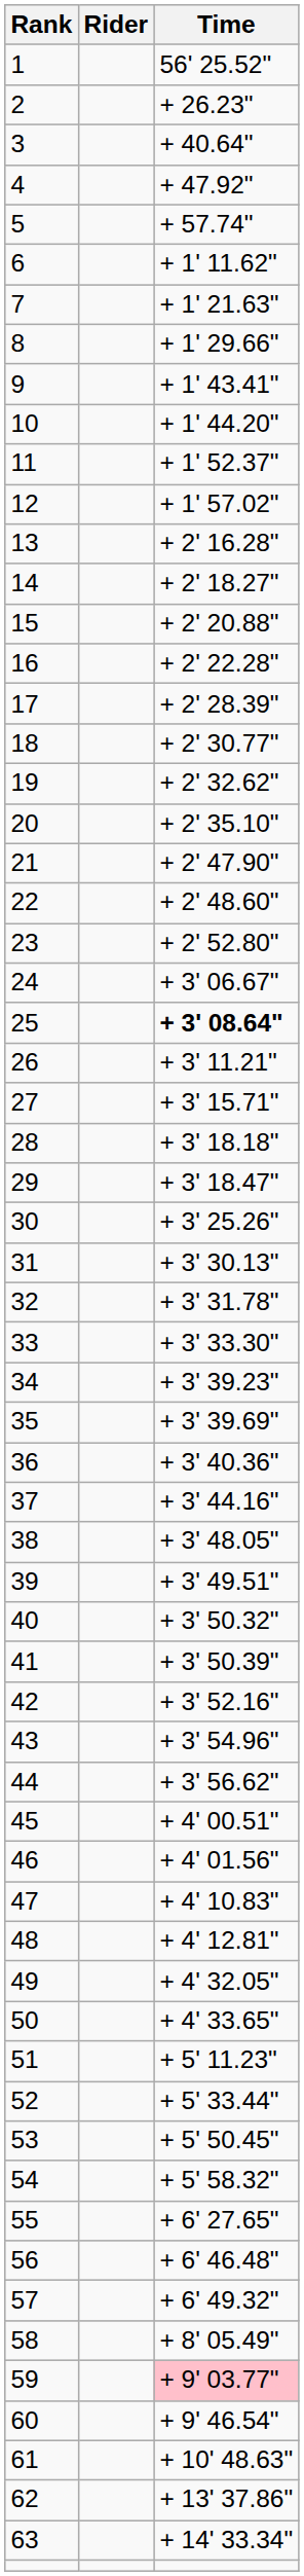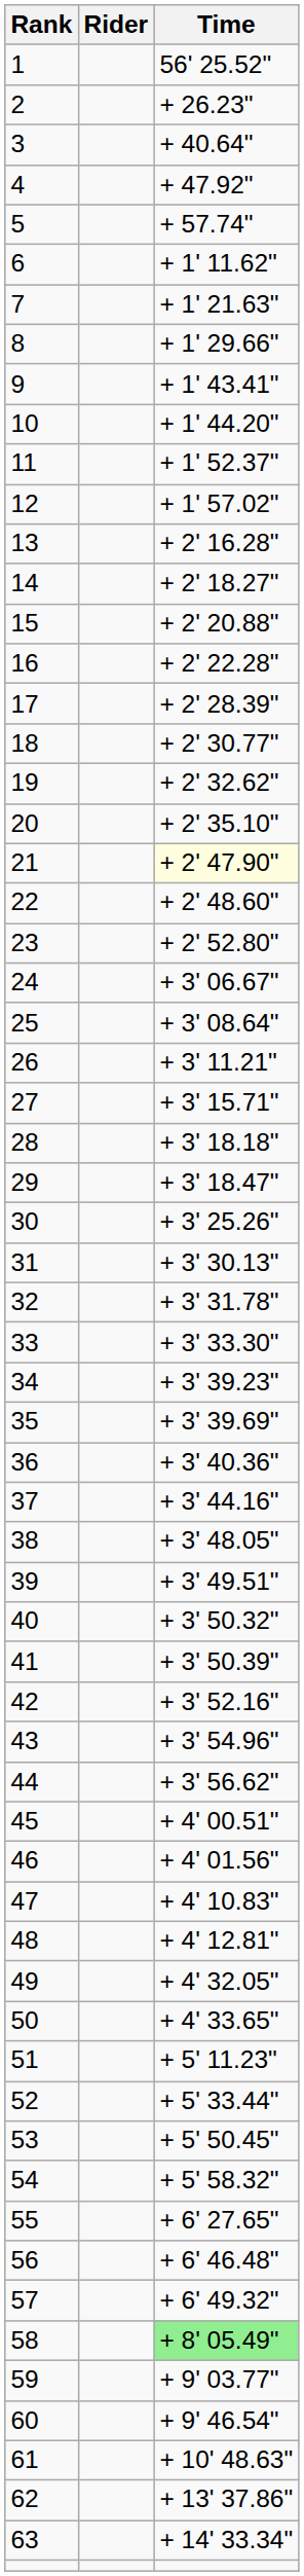21 | Time: no background -> lightyellow background
25 | Time: bold -> normal
58 | Time: no background -> lightgreen background
59 | Time: pink background -> no background
